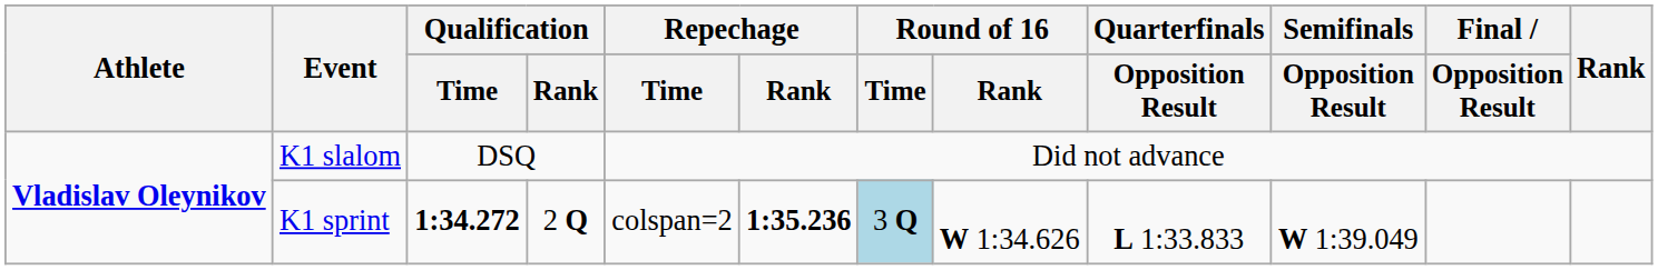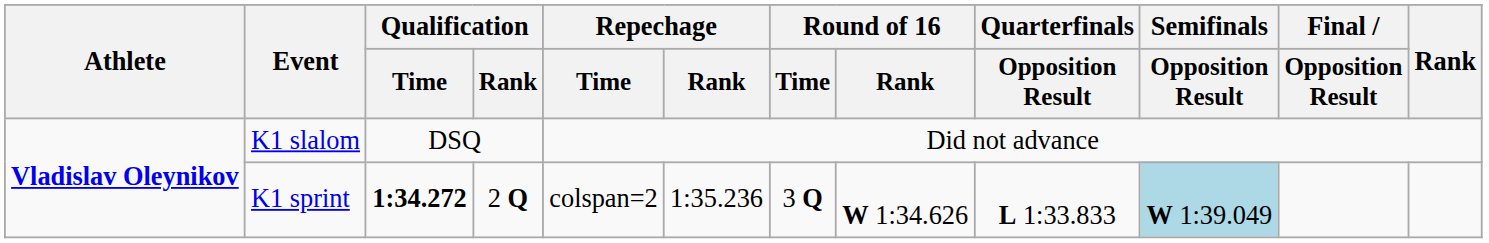K1 sprint | Repechage / Rank: bold -> normal
K1 sprint | Round of 16 / Time: lightblue background -> no background
K1 sprint | Semifinals / Opposition Result: no background -> lightblue background
